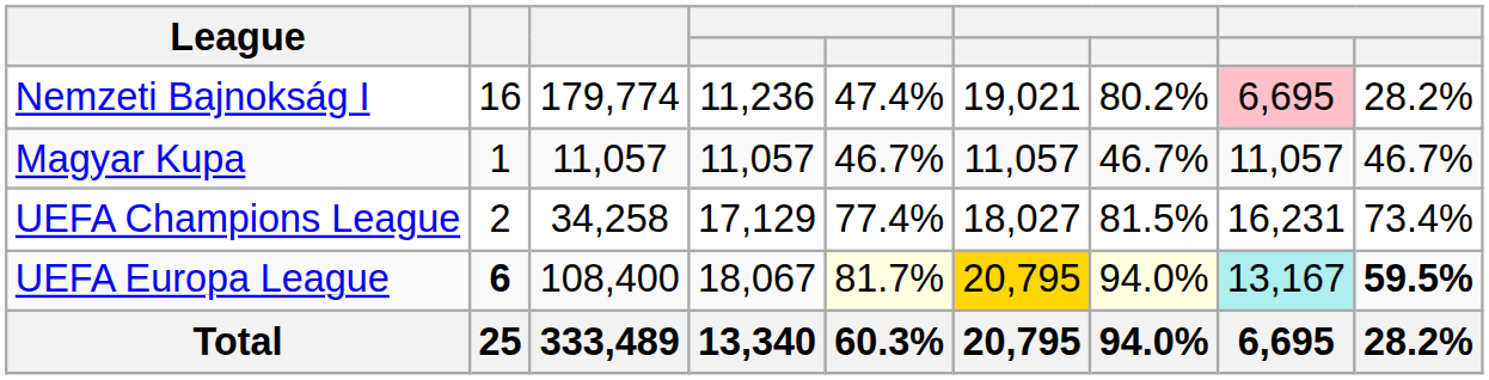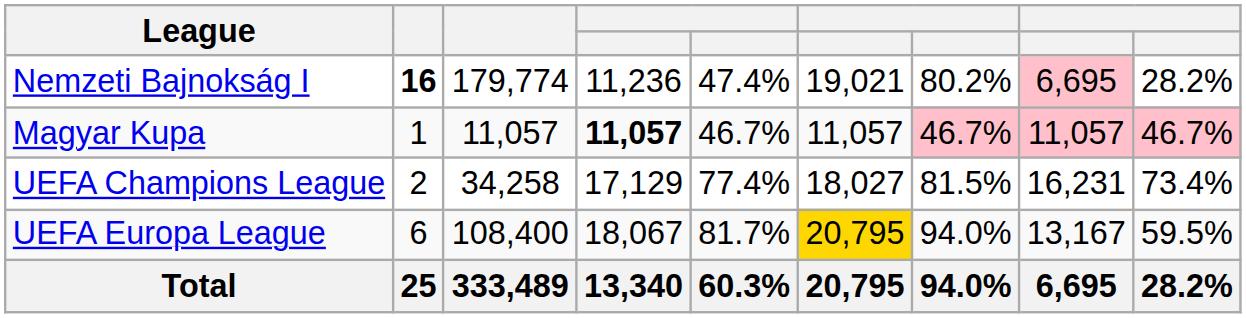Nemzeti Bajnokság I | column 2: normal -> bold
Magyar Kupa | column 4: normal -> bold
Magyar Kupa | column 7: no background -> pink background
Magyar Kupa | column 8: no background -> pink background
Magyar Kupa | column 9: no background -> pink background
UEFA Europa League | column 2: bold -> normal
UEFA Europa League | column 5: lightyellow background -> no background
UEFA Europa League | column 7: lightyellow background -> no background
UEFA Europa League | column 8: paleturquoise background -> no background
UEFA Europa League | column 9: bold -> normal
